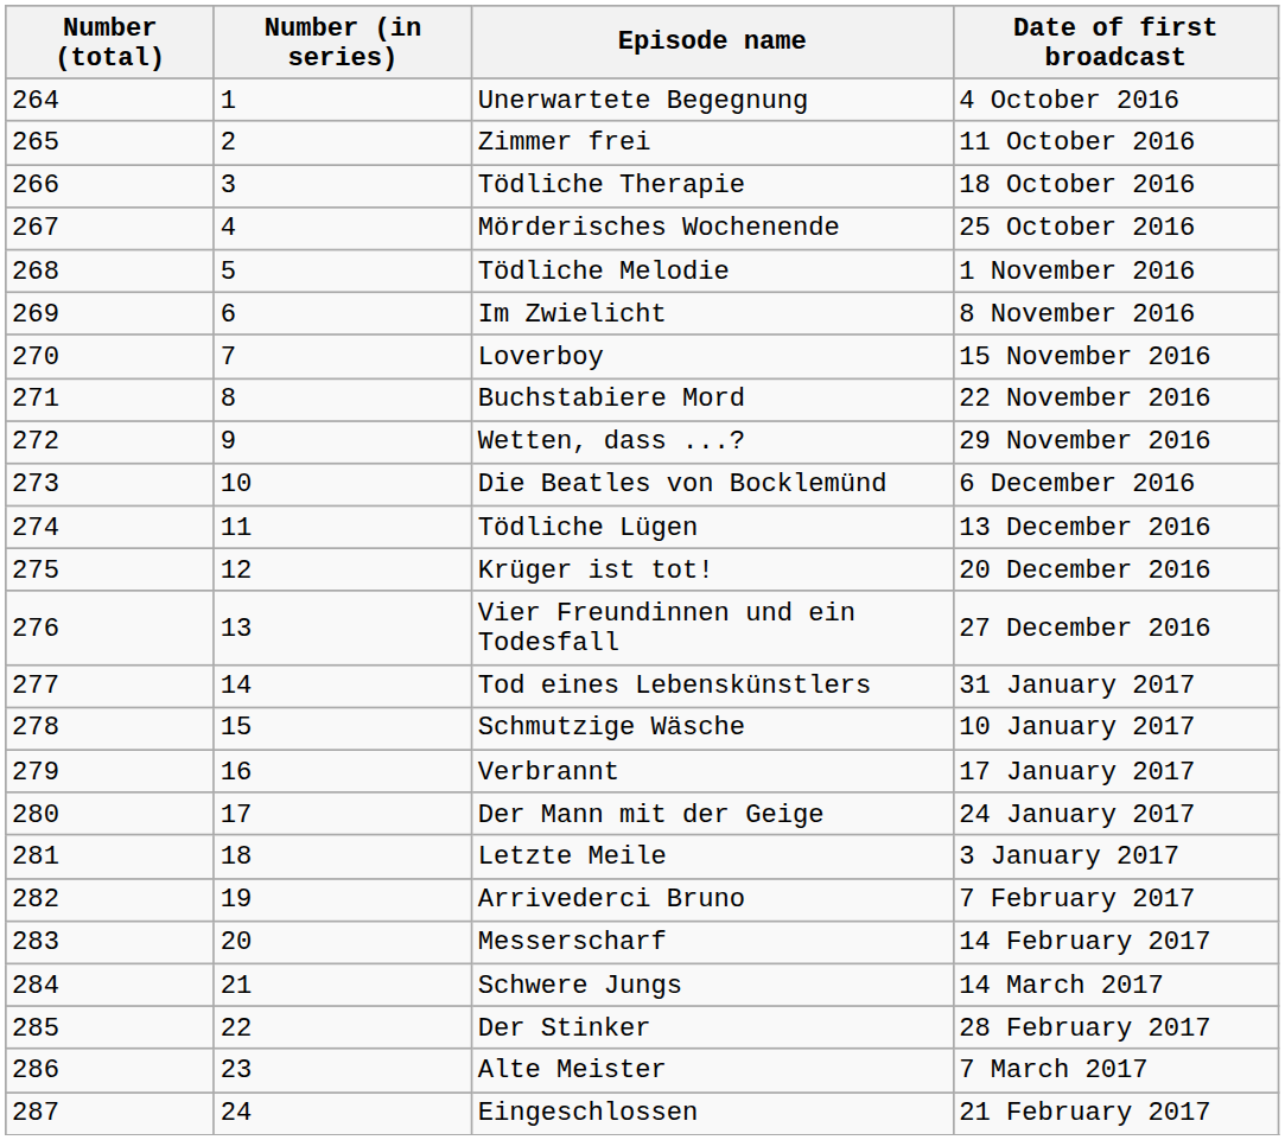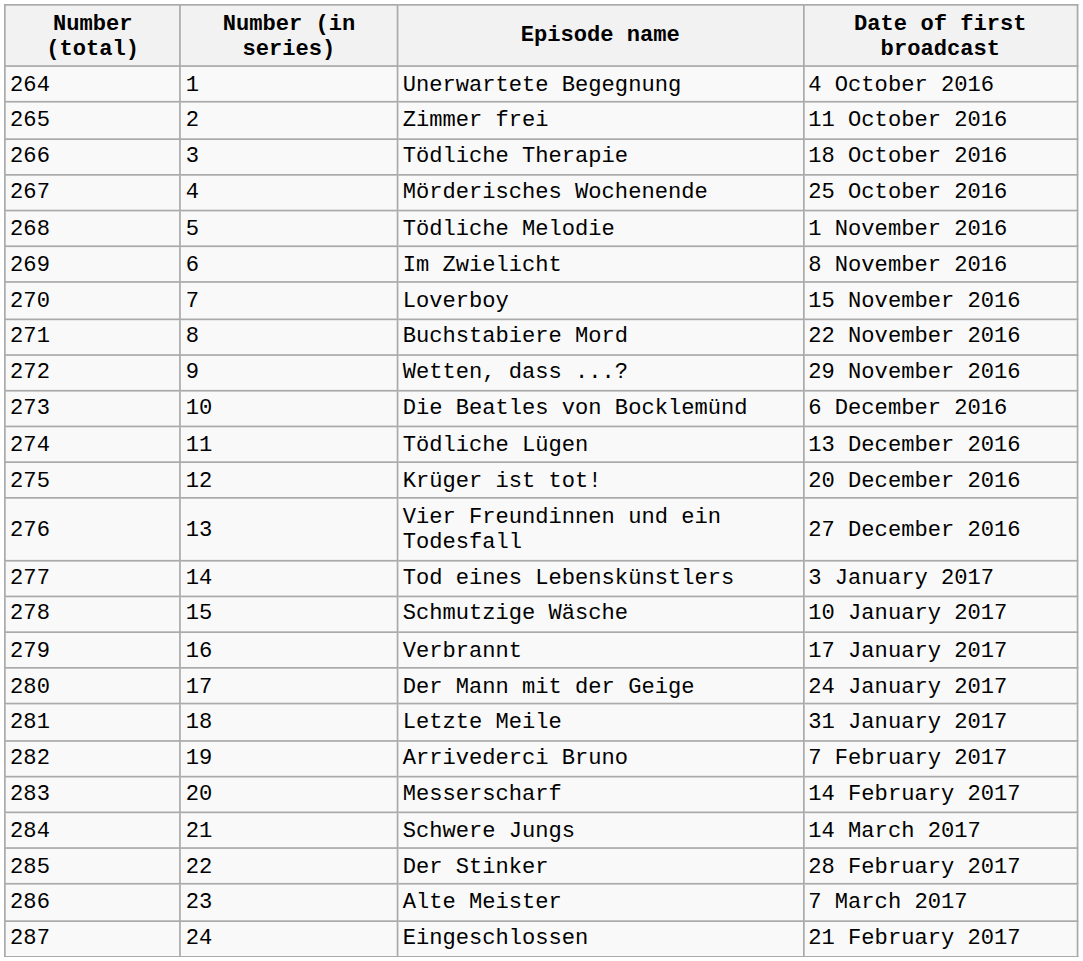Tod eines Lebenskünstlers | Date of first broadcast: 31 January 2017 -> 3 January 2017
Letzte Meile | Date of first broadcast: 3 January 2017 -> 31 January 2017
